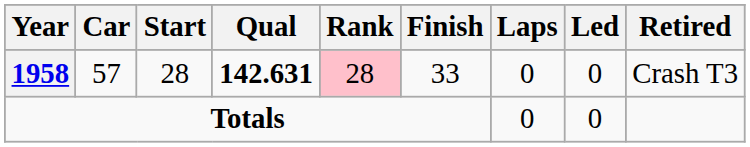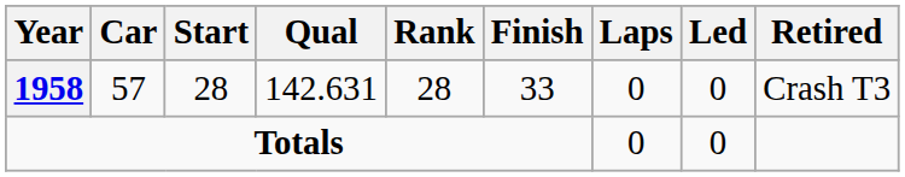1958 | Qual: bold -> normal
1958 | Rank: pink background -> no background
